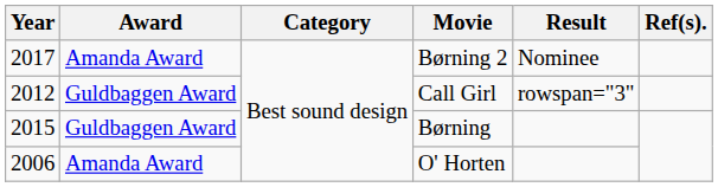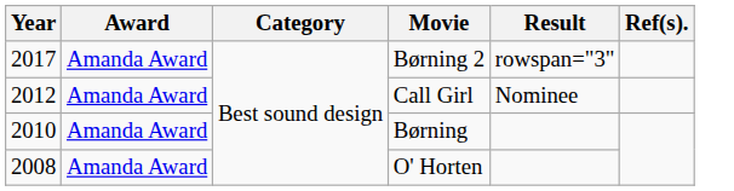Børning 2 | Result: Nominee -> rowspan="3"
Call Girl | Award: Guldbaggen Award -> Amanda Award
Call Girl | Result: rowspan="3" -> Nominee
Børning | Year: 2015 -> 2010
Børning | Award: Guldbaggen Award -> Amanda Award
O' Horten | Year: 2006 -> 2008
